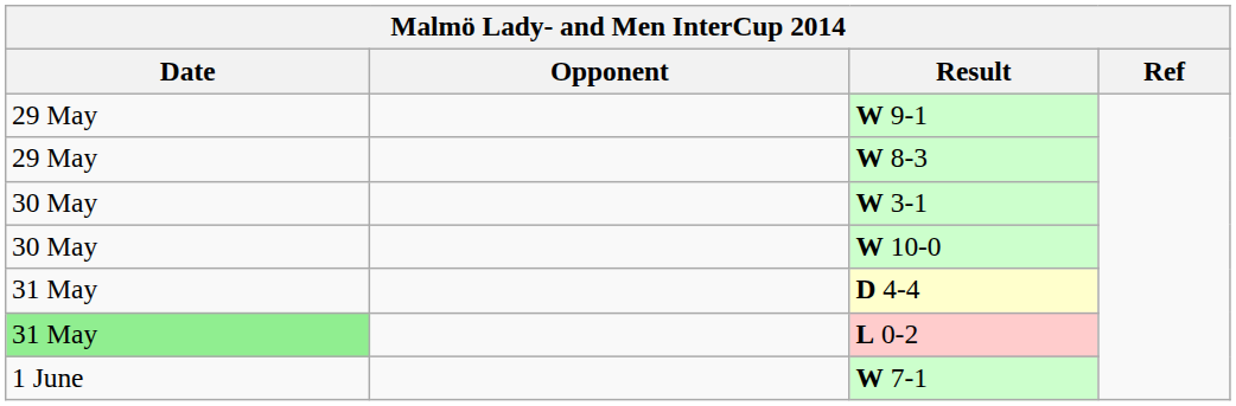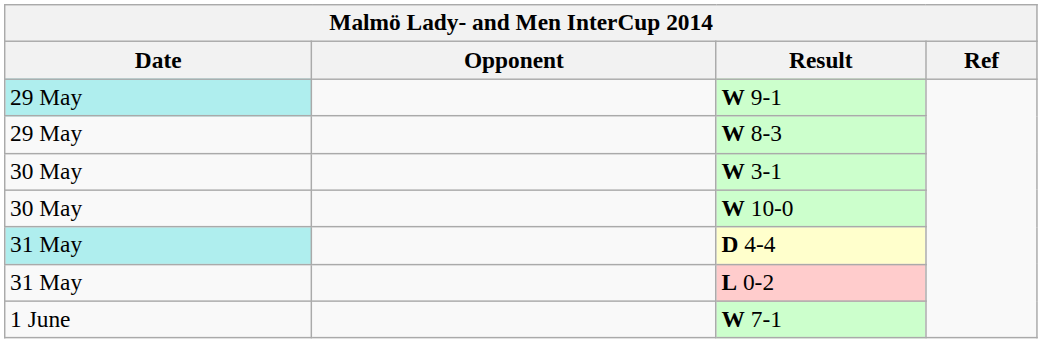W 9-1 | Date: no background -> paleturquoise background
D 4-4 | Date: no background -> paleturquoise background
L 0-2 | Date: lightgreen background -> no background
